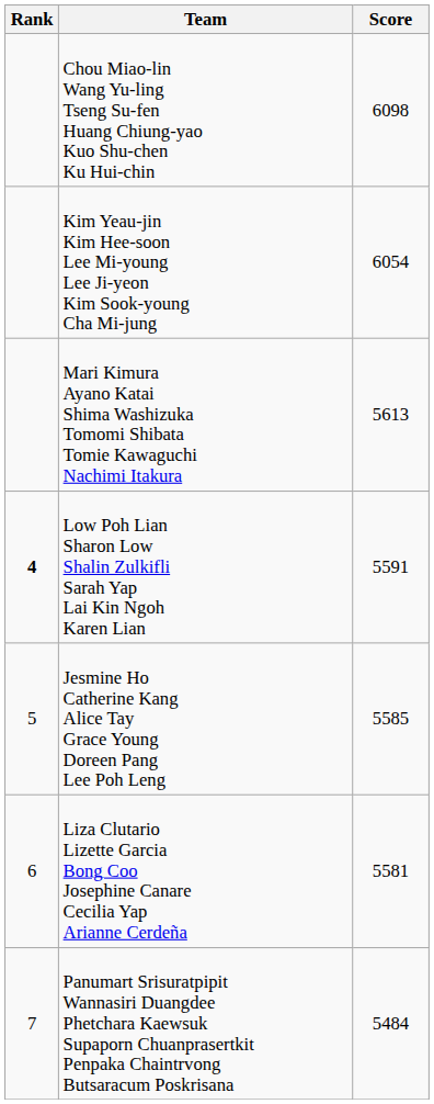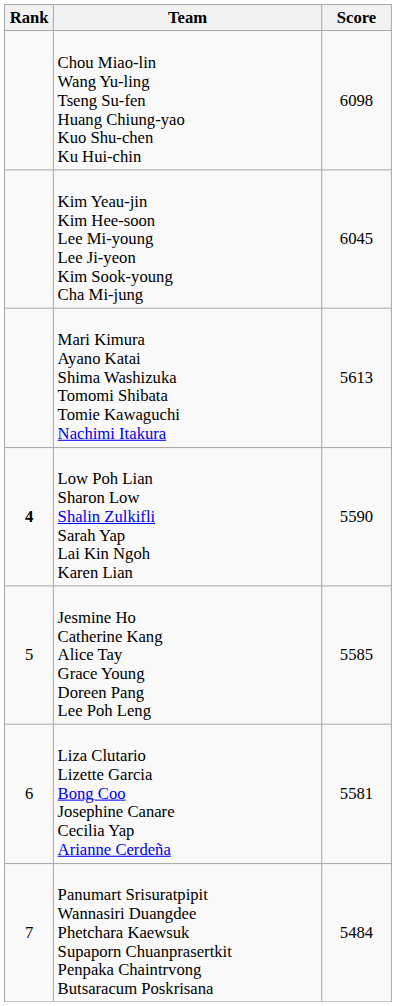row 3 | Score: 6054 -> 6045
row 5 | Score: 5591 -> 5590
